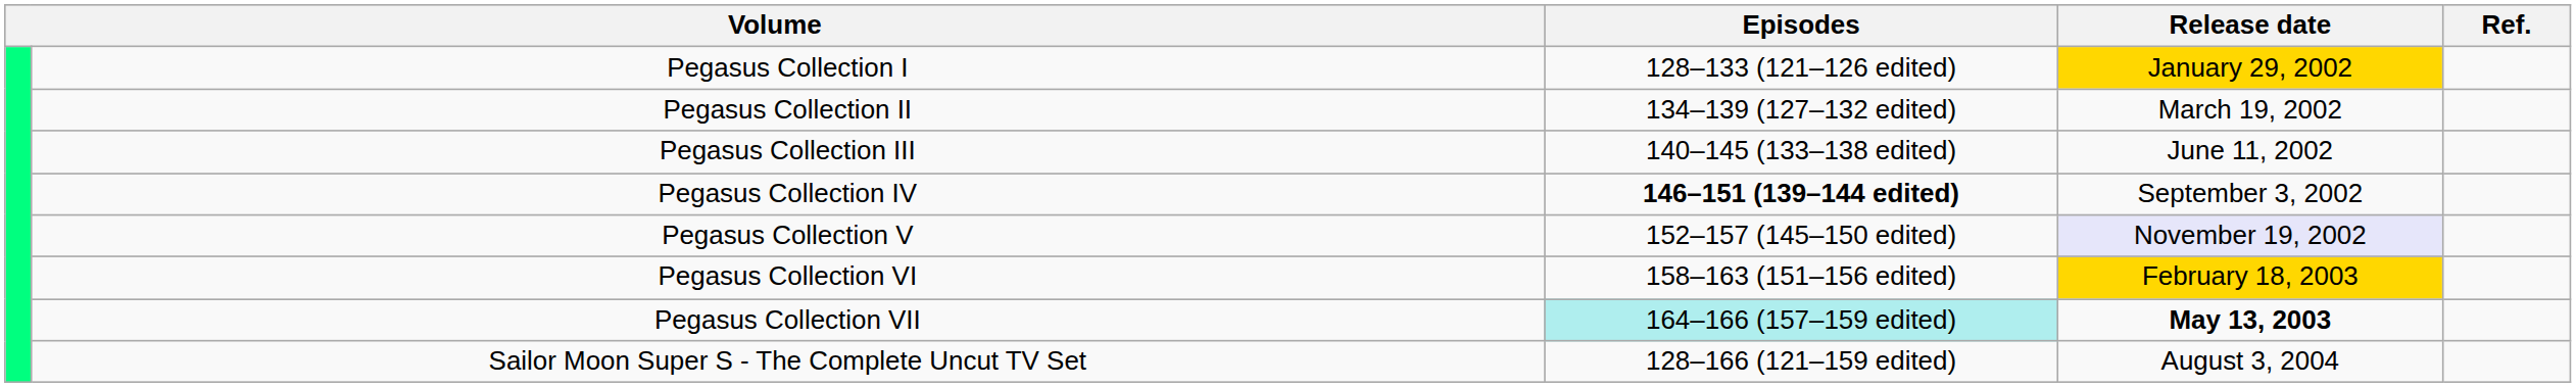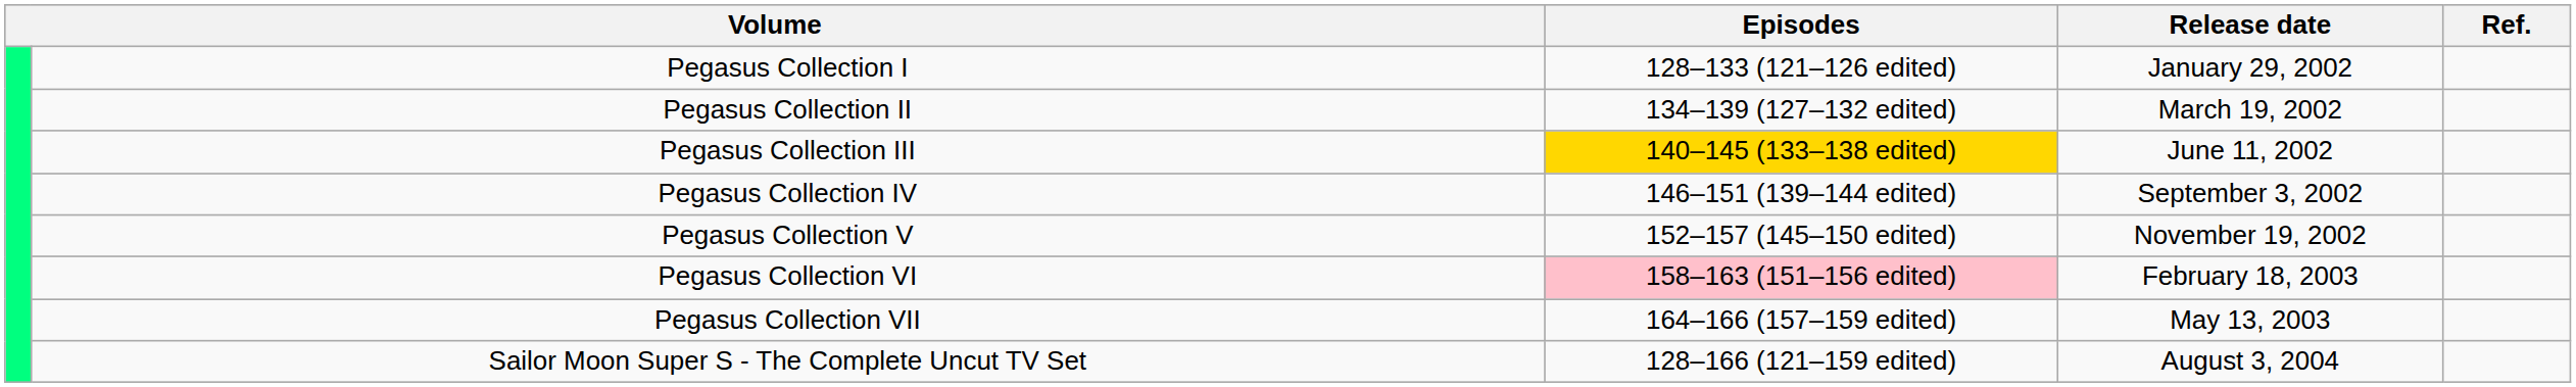Pegasus Collection I | Release date: gold background -> no background
Pegasus Collection III | Episodes: no background -> gold background
Pegasus Collection IV | Episodes: bold -> normal
Pegasus Collection V | Release date: lavender background -> no background
Pegasus Collection VI | Episodes: no background -> pink background
Pegasus Collection VI | Release date: gold background -> no background
Pegasus Collection VII | Episodes: paleturquoise background -> no background
Pegasus Collection VII | Release date: bold -> normal
